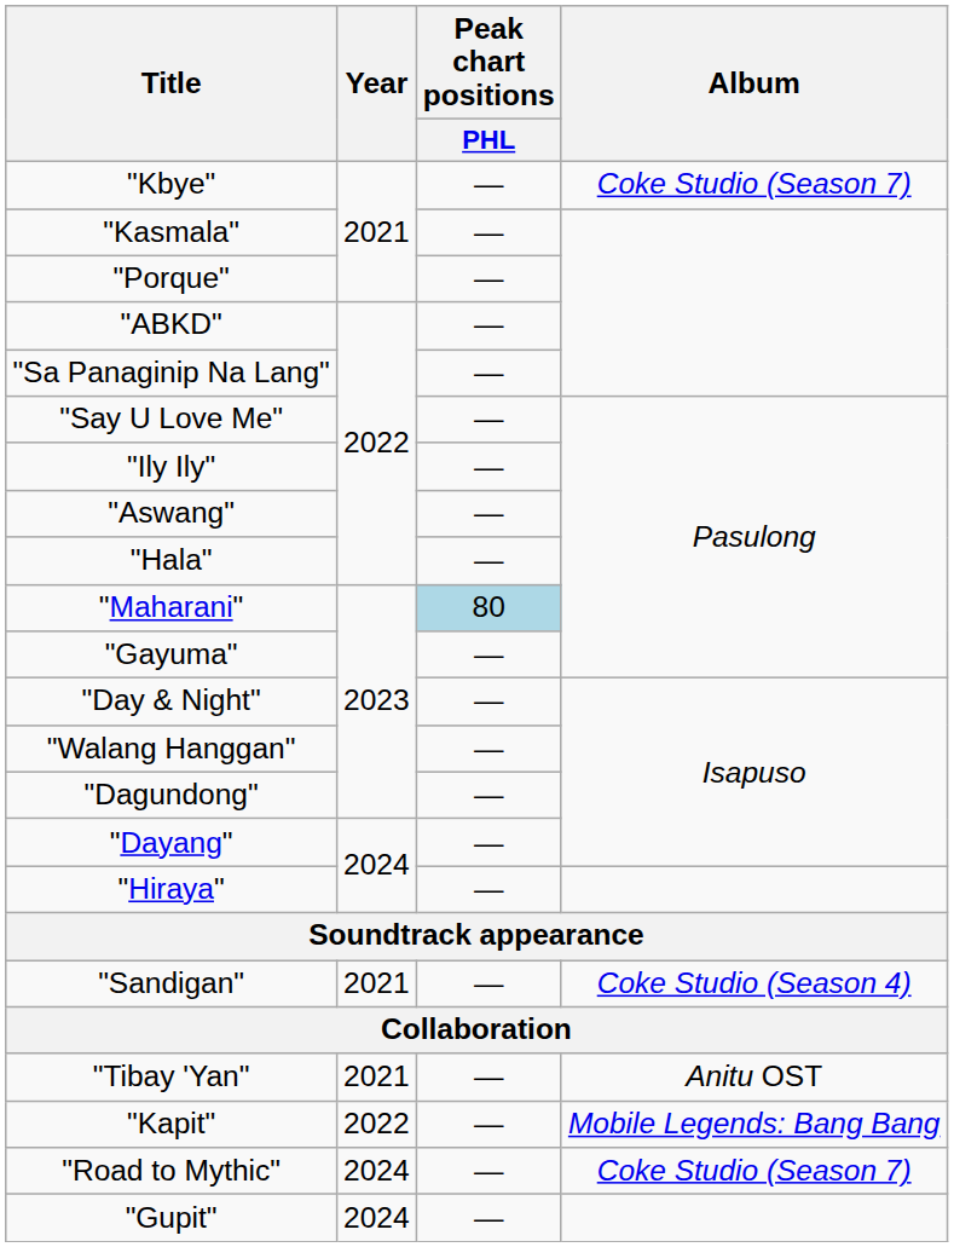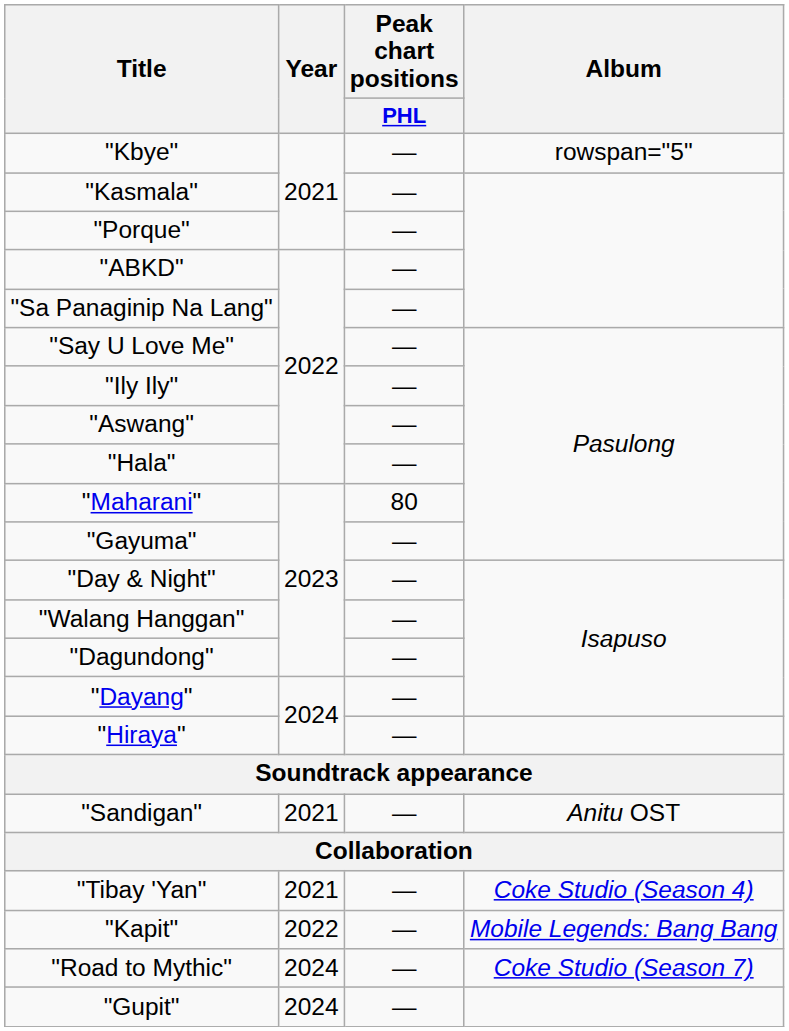"Kbye" | Album: Coke Studio (Season 7) -> rowspan="5"
"Maharani" | Peak chart positions / PHL: lightblue background -> no background
"Sandigan" | Album: Coke Studio (Season 4) -> Anitu OST
"Tibay 'Yan" | Album: Anitu OST -> Coke Studio (Season 4)
